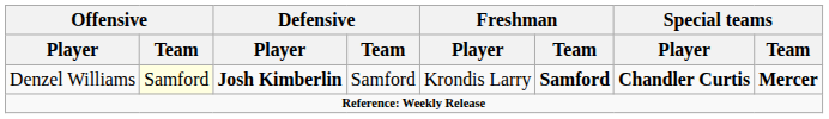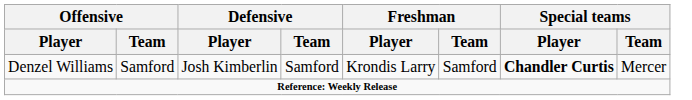Denzel Williams | Offensive / Team: lightyellow background -> no background
Denzel Williams | Defensive / Player: bold -> normal
Denzel Williams | Freshman / Team: bold -> normal
Denzel Williams | Special teams / Team: bold -> normal
